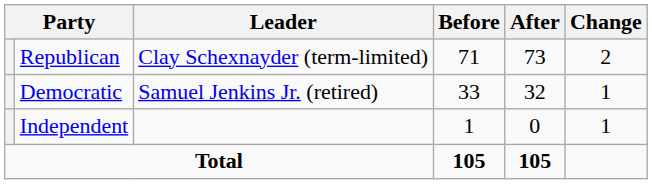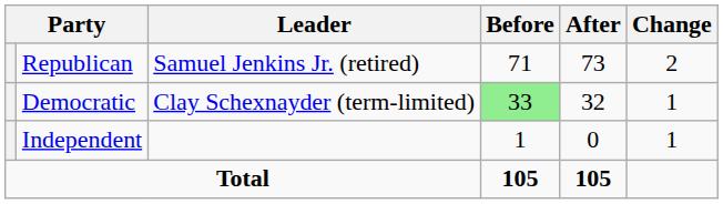Republican | Leader: Clay Schexnayder (term-limited) -> Samuel Jenkins Jr. (retired)
Democratic | Leader: Samuel Jenkins Jr. (retired) -> Clay Schexnayder (term-limited)
Democratic | Before: no background -> lightgreen background
